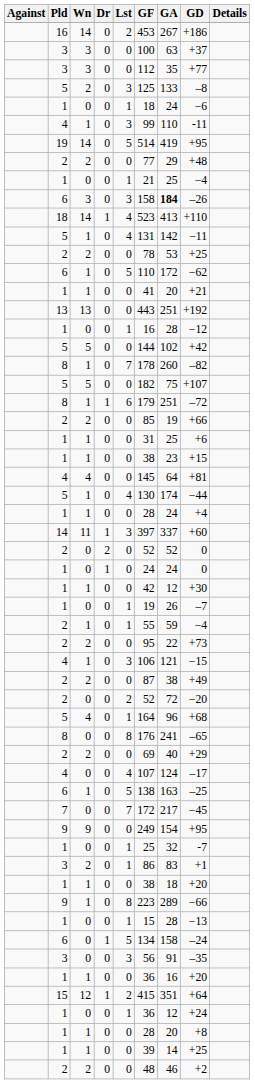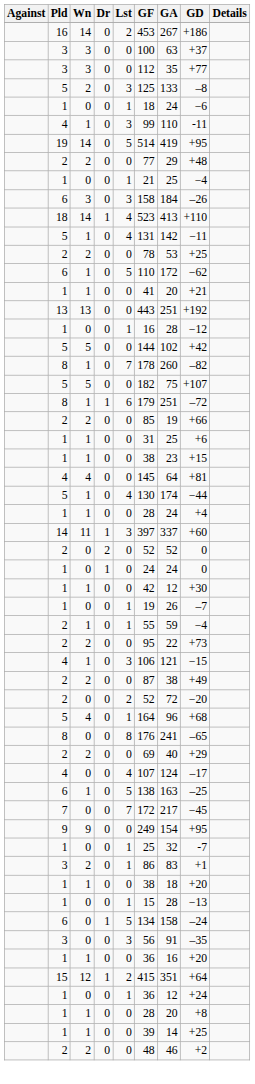6 / 3 | GA: bold -> normal
- row: 9 | 1 | 0 | 8 | 223 | 289 | −66
